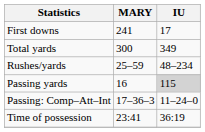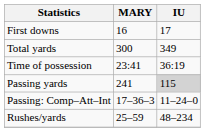First downs | MARY: 241 -> 16
rows swapped: Rushes/yards <-> Time of possession
Passing yards | MARY: 16 -> 241
